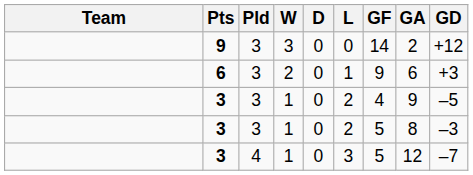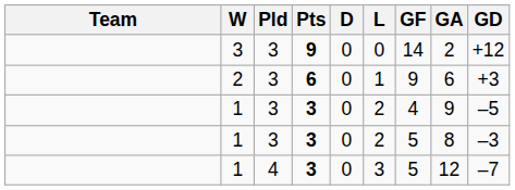columns swapped: Pts <-> W
